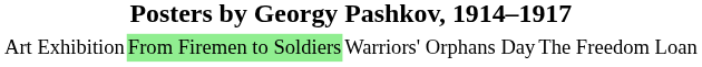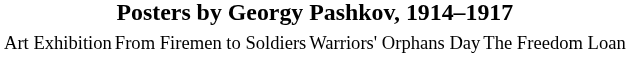Art Exhibition | column 2: lightgreen background -> no background
